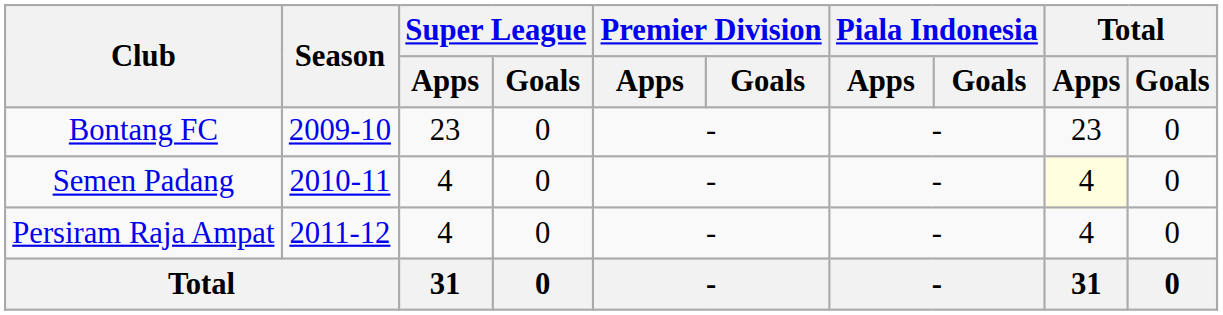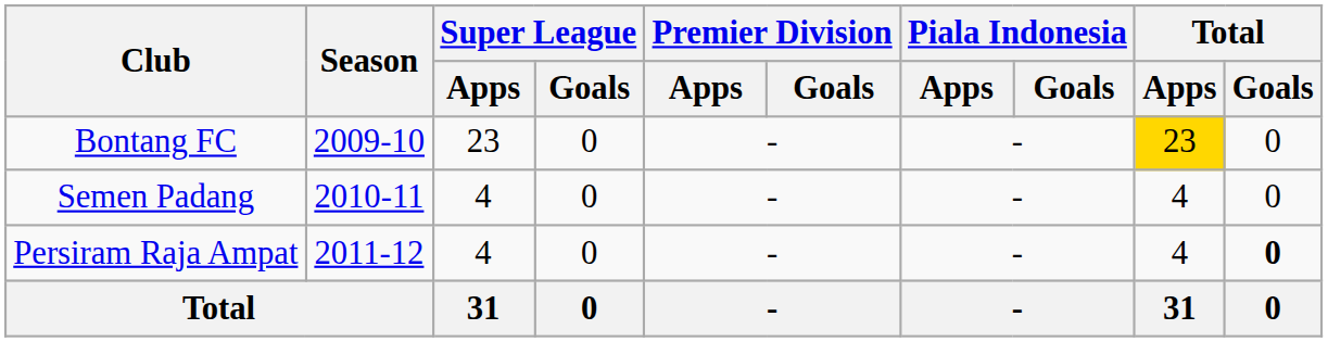Bontang FC | Total / Apps: no background -> gold background
Semen Padang | Total / Apps: lightyellow background -> no background
Persiram Raja Ampat | Total / Goals: normal -> bold
